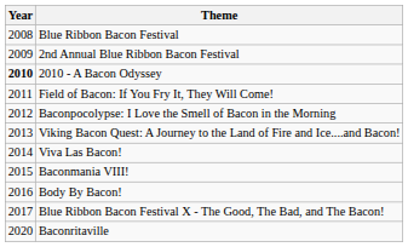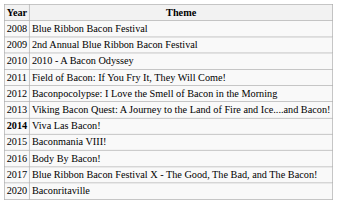2010 - A Bacon Odyssey | Year: bold -> normal
Viva Las Bacon! | Year: normal -> bold
